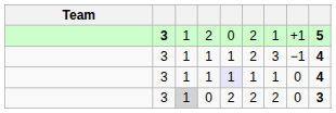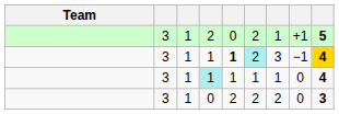row 2 | column 2: bold -> normal
row 3 | column 5: normal -> bold
row 3 | column 6: no background -> paleturquoise background
row 3 | column 9: no background -> gold background
row 4 | column 4: no background -> paleturquoise background
row 4 | column 5: lavender background -> no background
row 5 | column 3: lightgrey background -> no background
